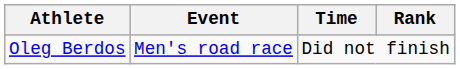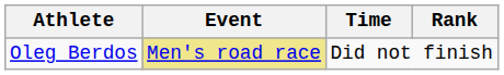Oleg Berdos | Event: no background -> khaki background
